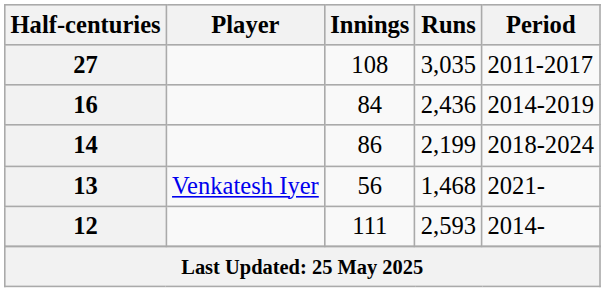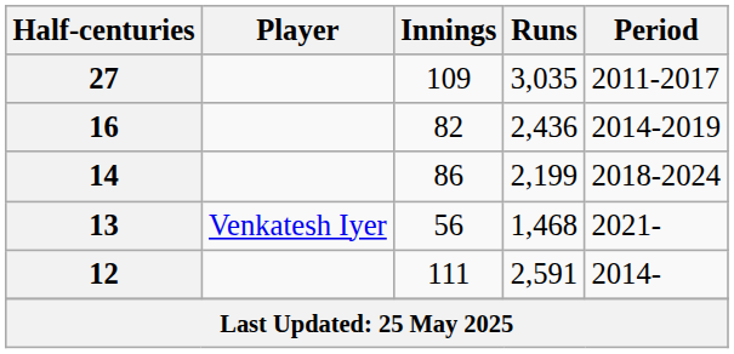27 | Innings: 108 -> 109
16 | Innings: 84 -> 82
12 | Runs: 2,593 -> 2,591
